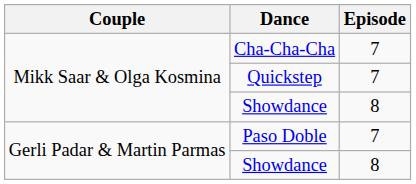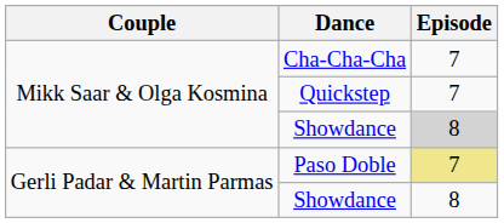Mikk Saar & Olga Kosmina / Showdance | Episode: no background -> lightgrey background
Paso Doble | Episode: no background -> khaki background
